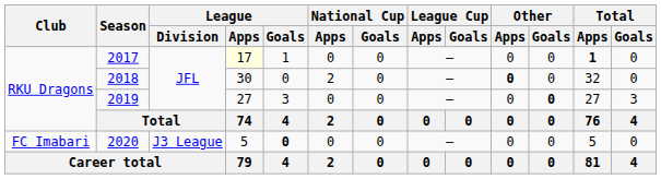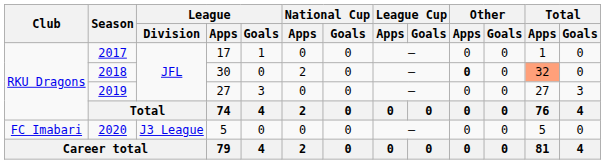2017 | League / Apps: lightyellow background -> no background
2017 | Total / Apps: bold -> normal
2018 | Total / Apps: no background -> lightsalmon background
2019 | Other / Goals: bold -> normal
2020 | League / Goals: bold -> normal
